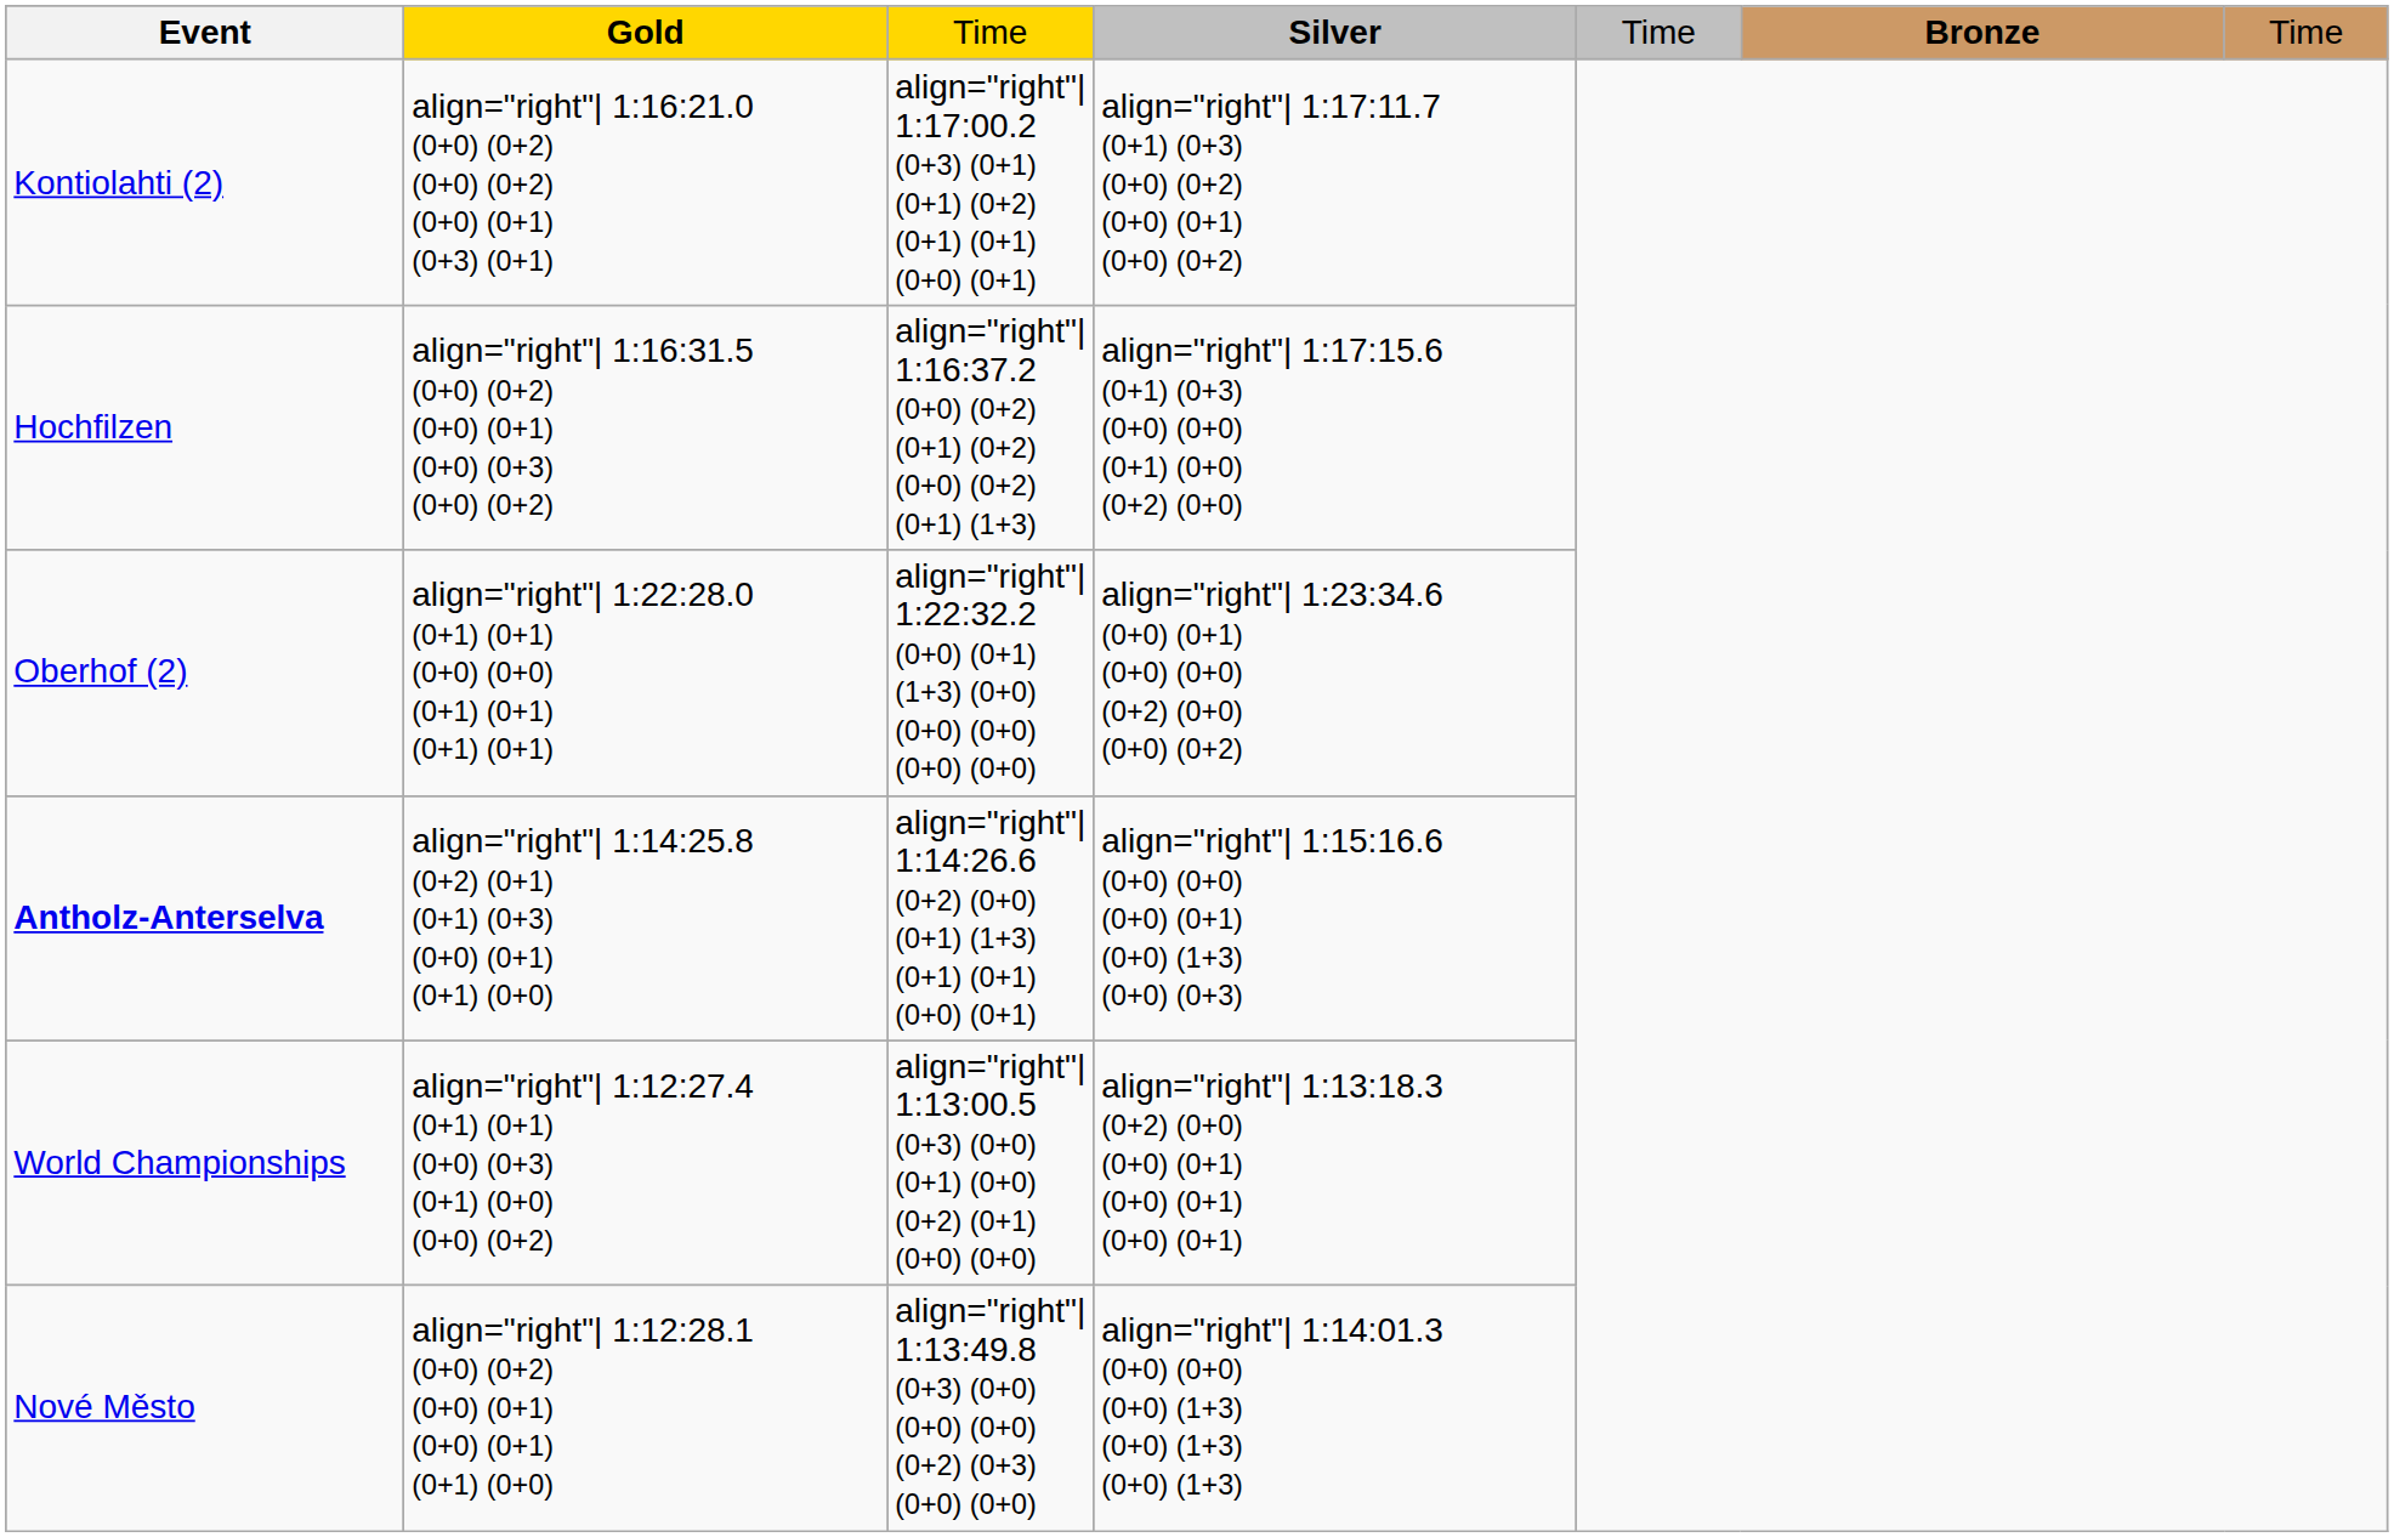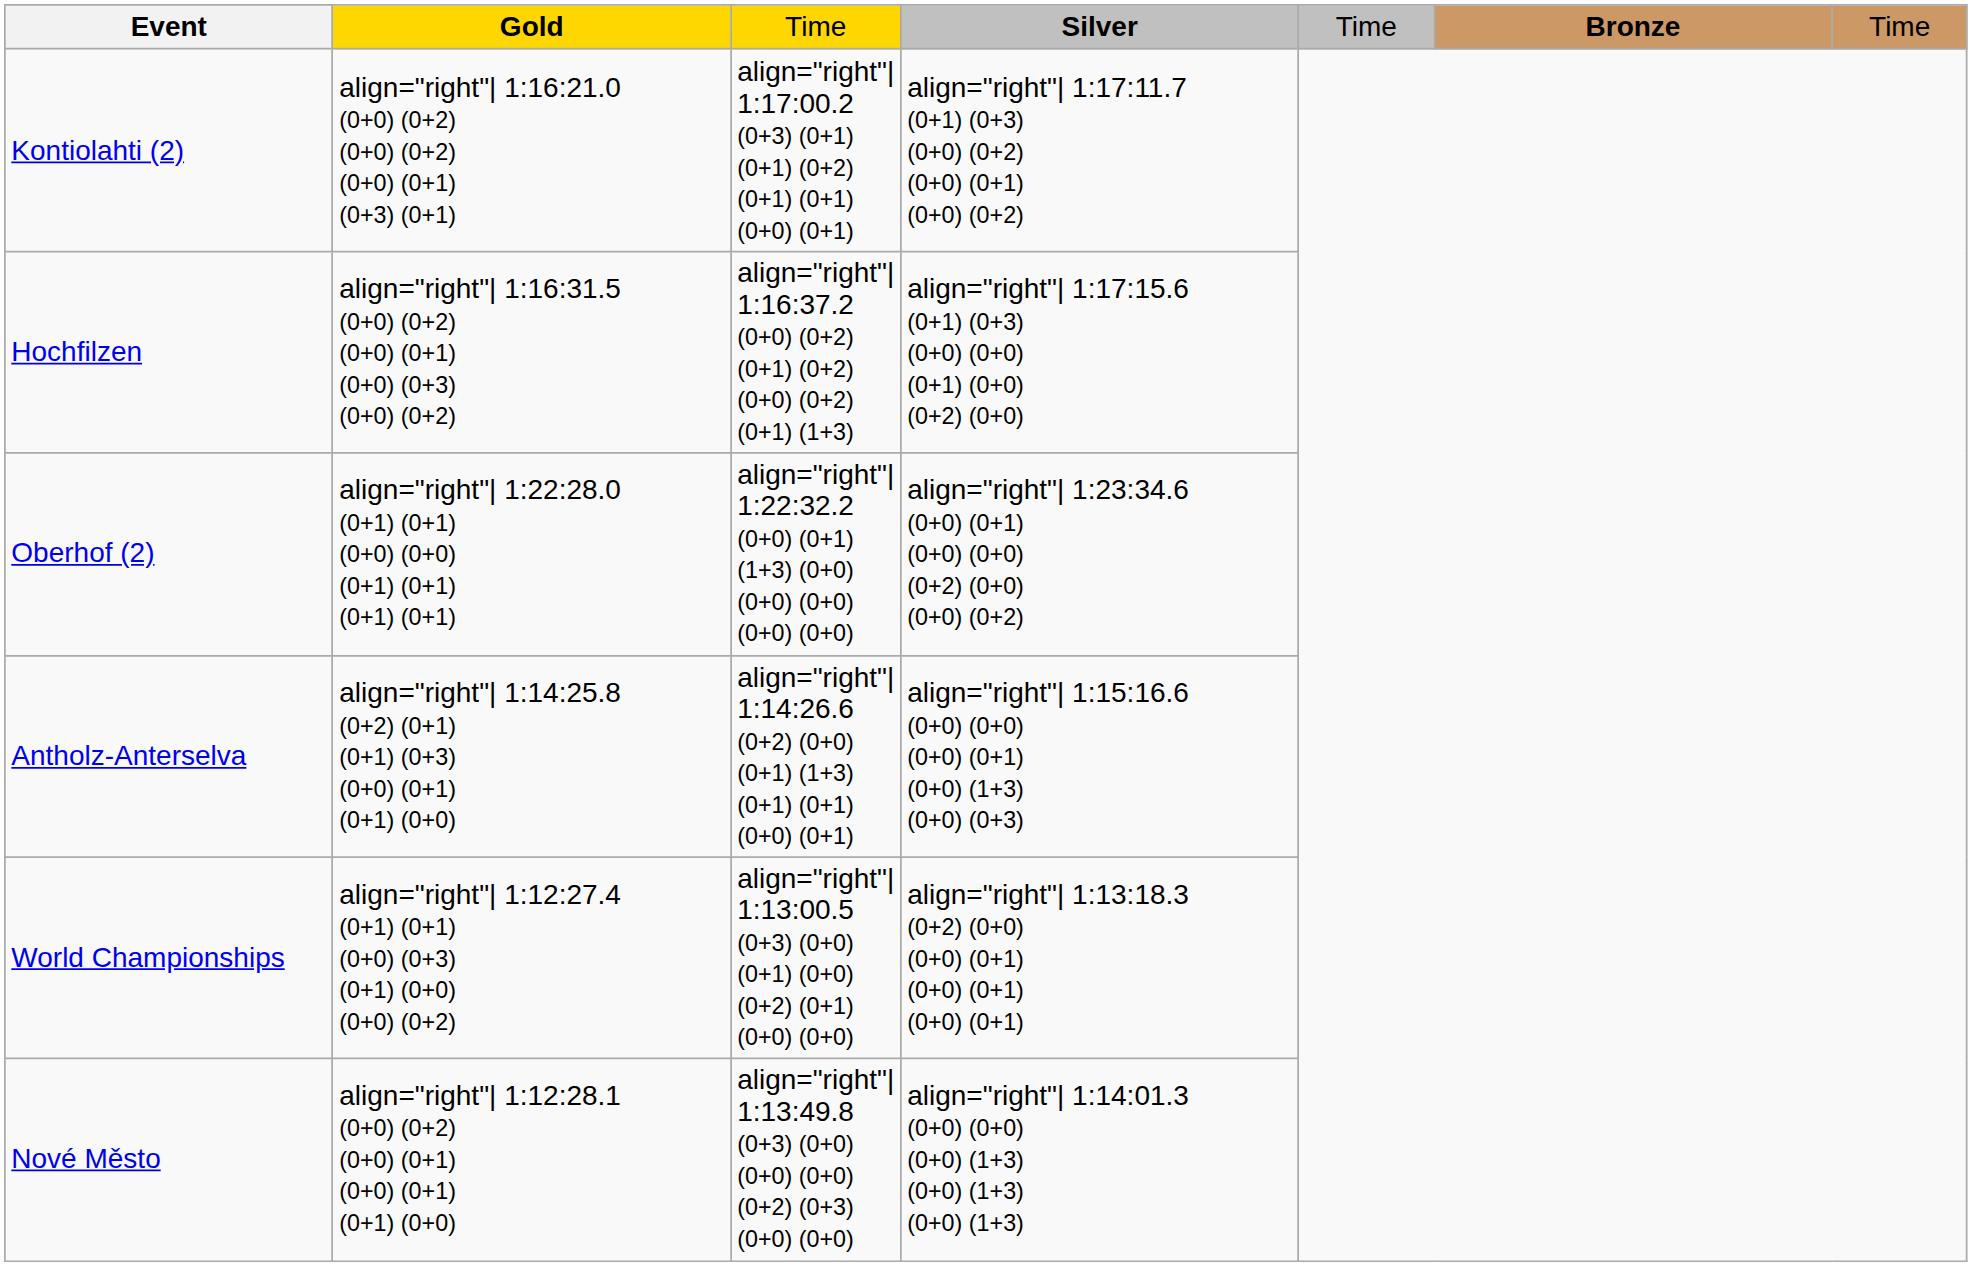Antholz-Anterselva | Event: bold -> normal
